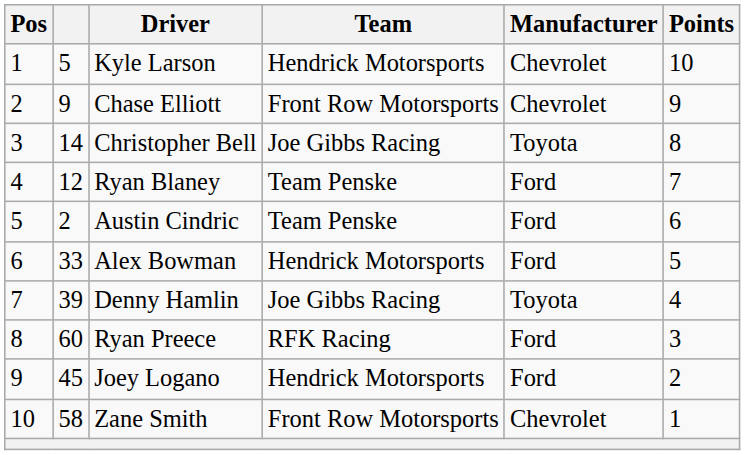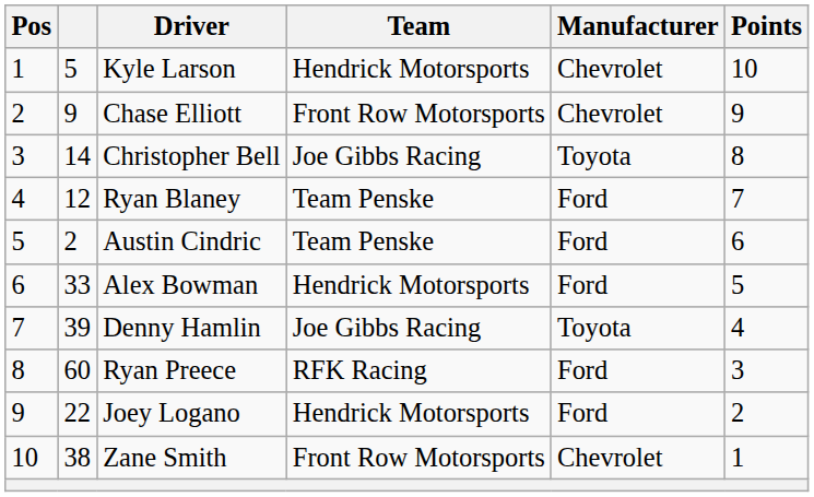Joey Logano | column 2: 45 -> 22
Zane Smith | column 2: 58 -> 38
